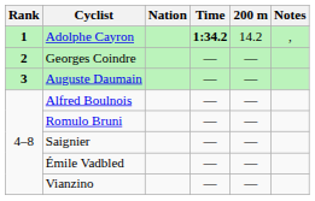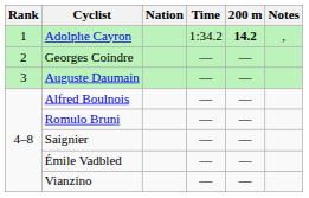Adolphe Cayron | Rank: bold -> normal
Adolphe Cayron | Time: bold -> normal
Adolphe Cayron | 200 m: normal -> bold
Georges Coindre | Rank: bold -> normal
Auguste Daumain | Rank: bold -> normal
